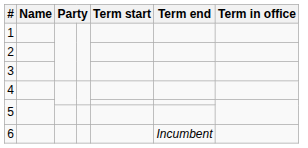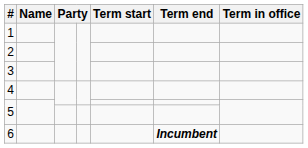6 | Term end: normal -> bold
